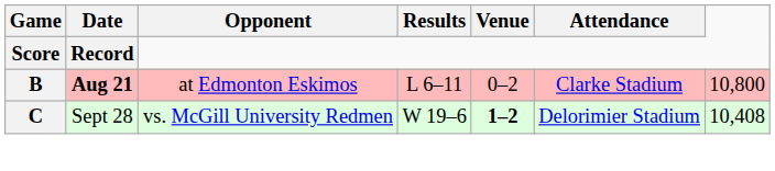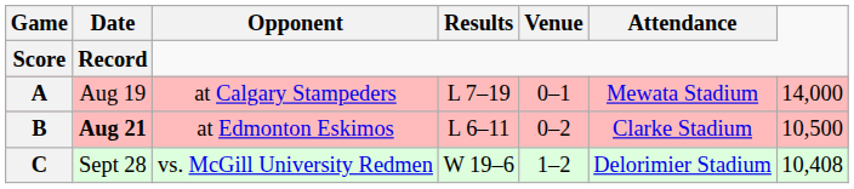+ row: A | Aug 19 | at Calgary Stampeders | L 7–19 | 0–1 | Mewata Stadium | 14,000
B | column 7: 10,800 -> 10,500
C | Venue: bold -> normal
